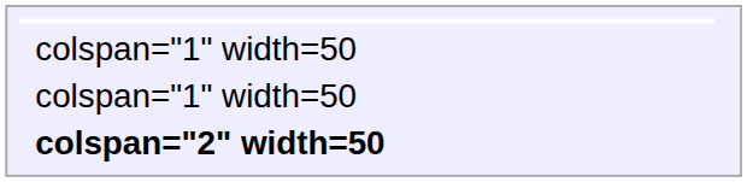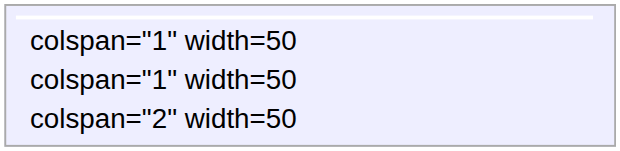colspan="2" width=50 | column 1: bold -> normal
